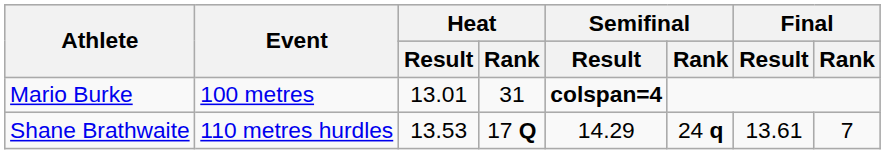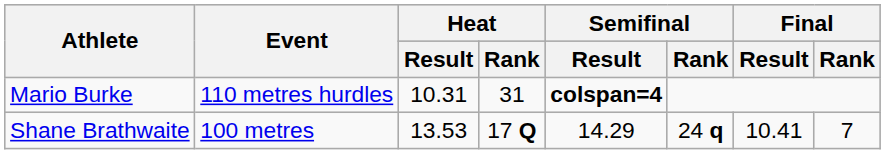Mario Burke | Event: 100 metres -> 110 metres hurdles
Mario Burke | Heat / Result: 13.01 -> 10.31
Shane Brathwaite | Event: 110 metres hurdles -> 100 metres
Shane Brathwaite | Final / Result: 13.61 -> 10.41
